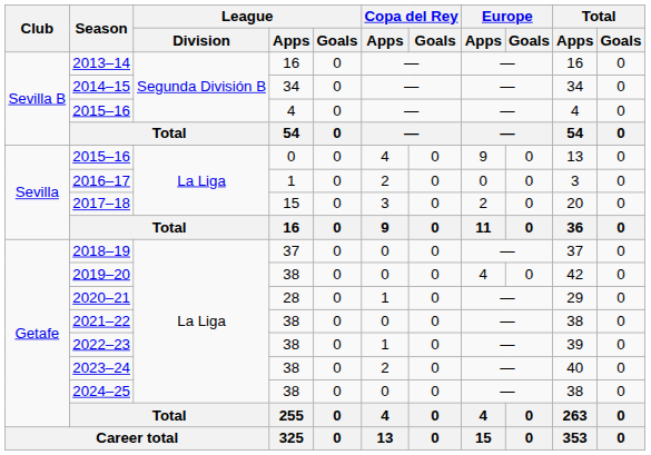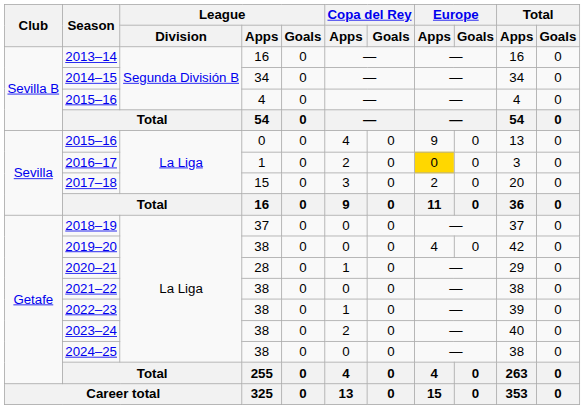2016–17 | Europe / Apps: no background -> gold background
